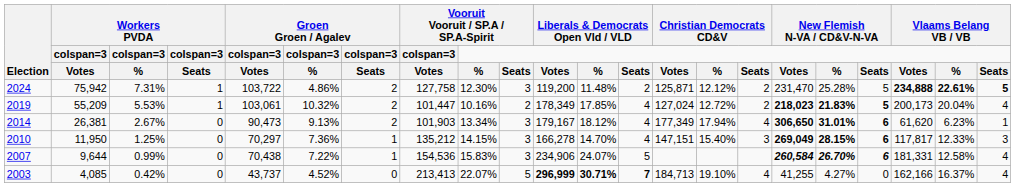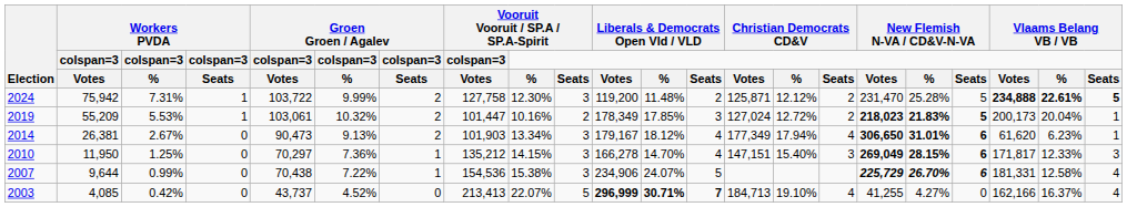2024 | Groen Groen / Agalev / colspan=3 / %: 4.86% -> 9.99%
2019 | Liberals & Democrats Open Vld / VLD / Seats: 4 -> 3
2019 | Vlaams Belang VB / VB / Seats: 4 -> 1
2010 | Vlaams Belang VB / VB / Votes: 117,817 -> 171,817
2007 | Vooruit Vooruit / SP.A / SP.A-Spirit / %: 15.83% -> 15.38%
2007 | New Flemish N-VA / CD&V-N-VA / Votes: 260,584 -> 225,729
